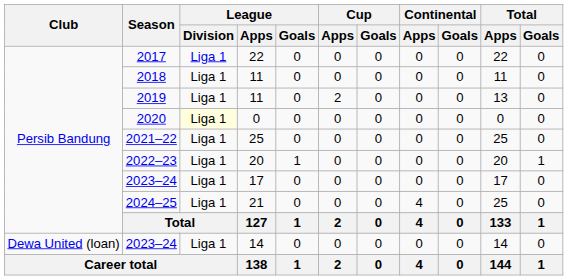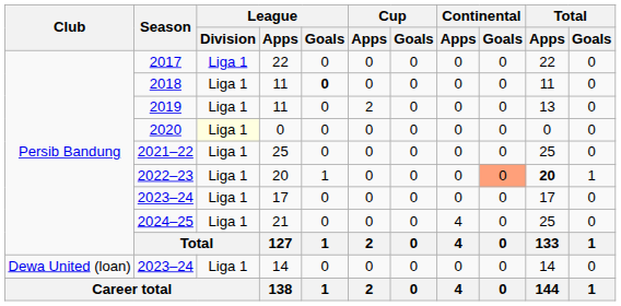2018 | League / Goals: normal -> bold
2022–23 | Continental / Goals: no background -> lightsalmon background
2022–23 | Total / Apps: normal -> bold
